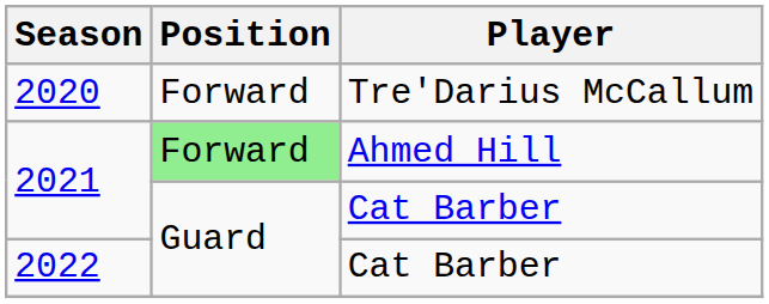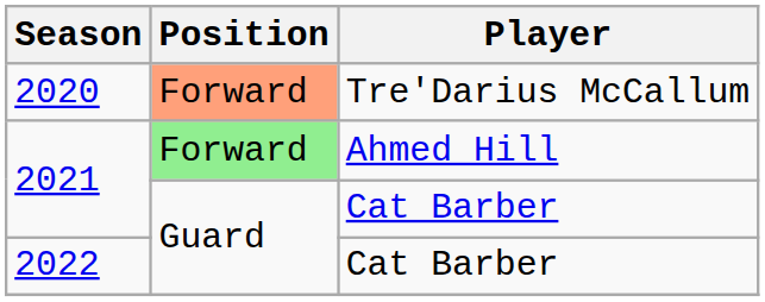2020 | Position: no background -> lightsalmon background
